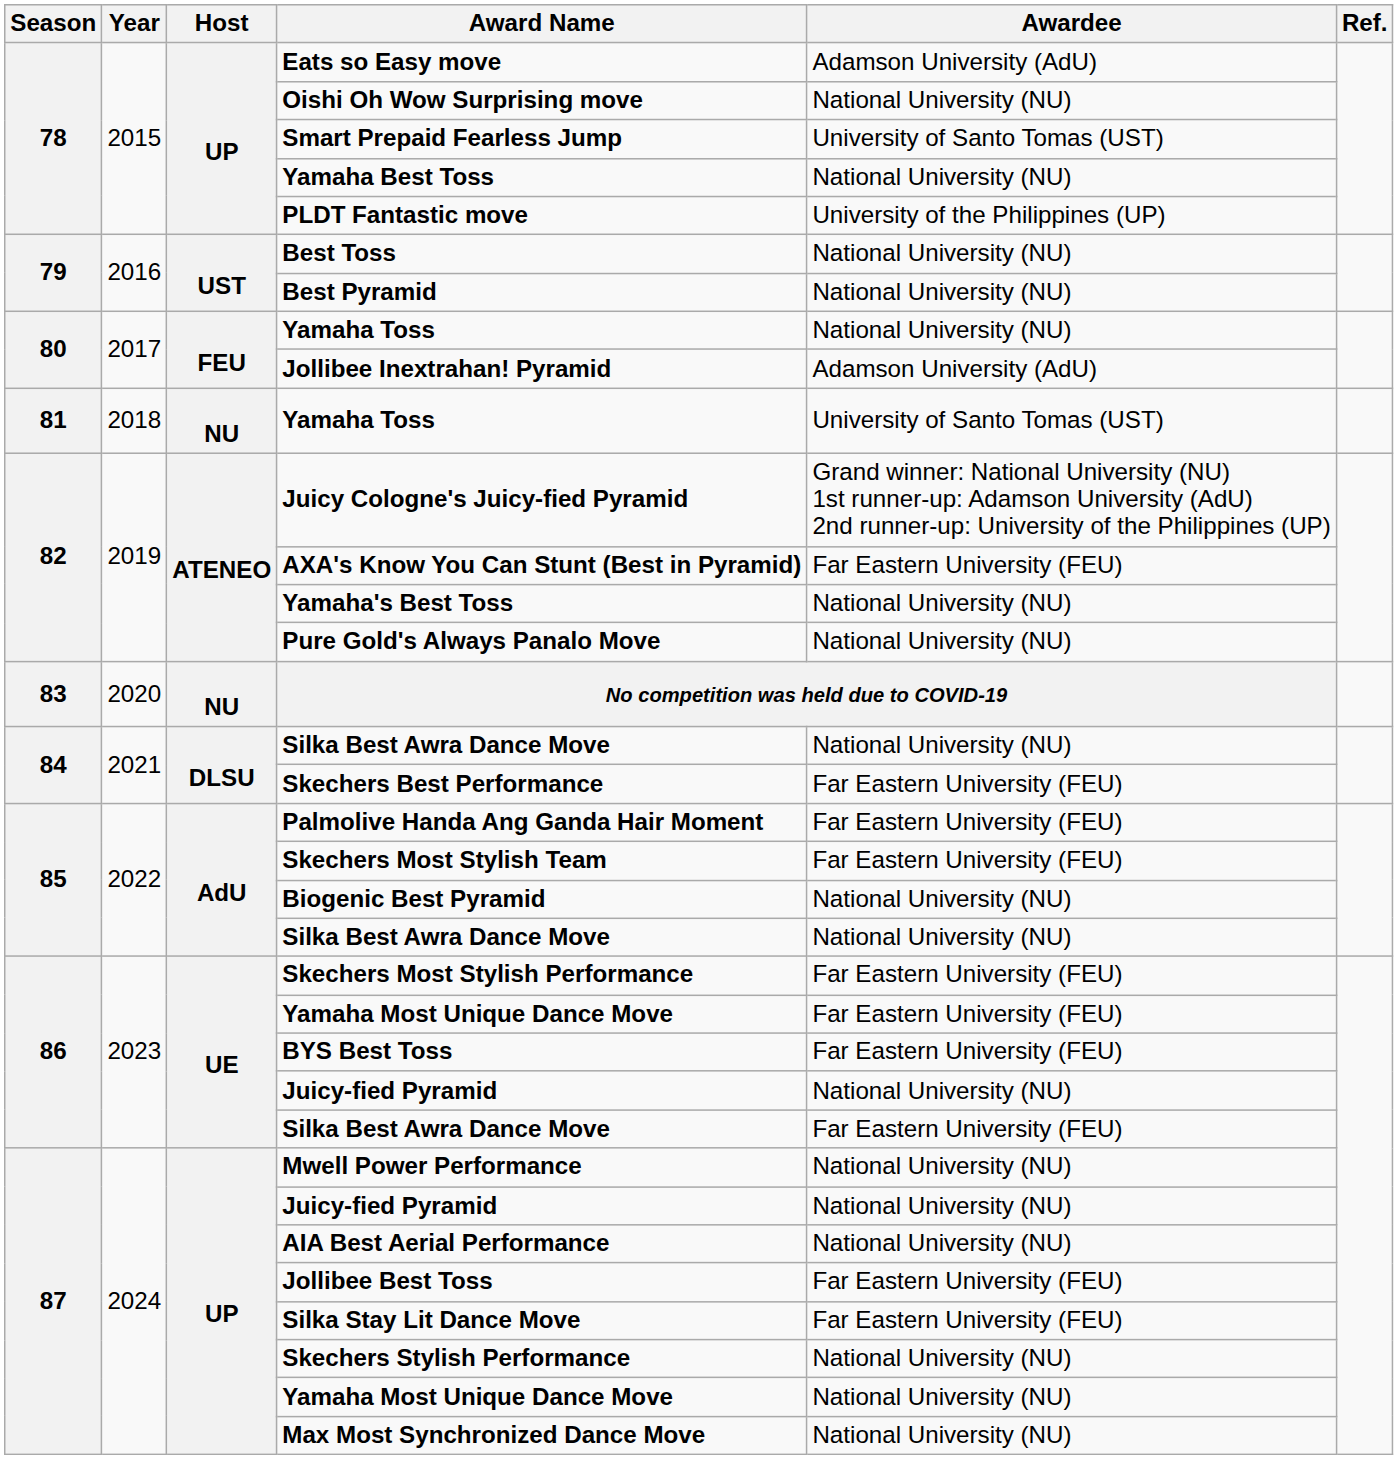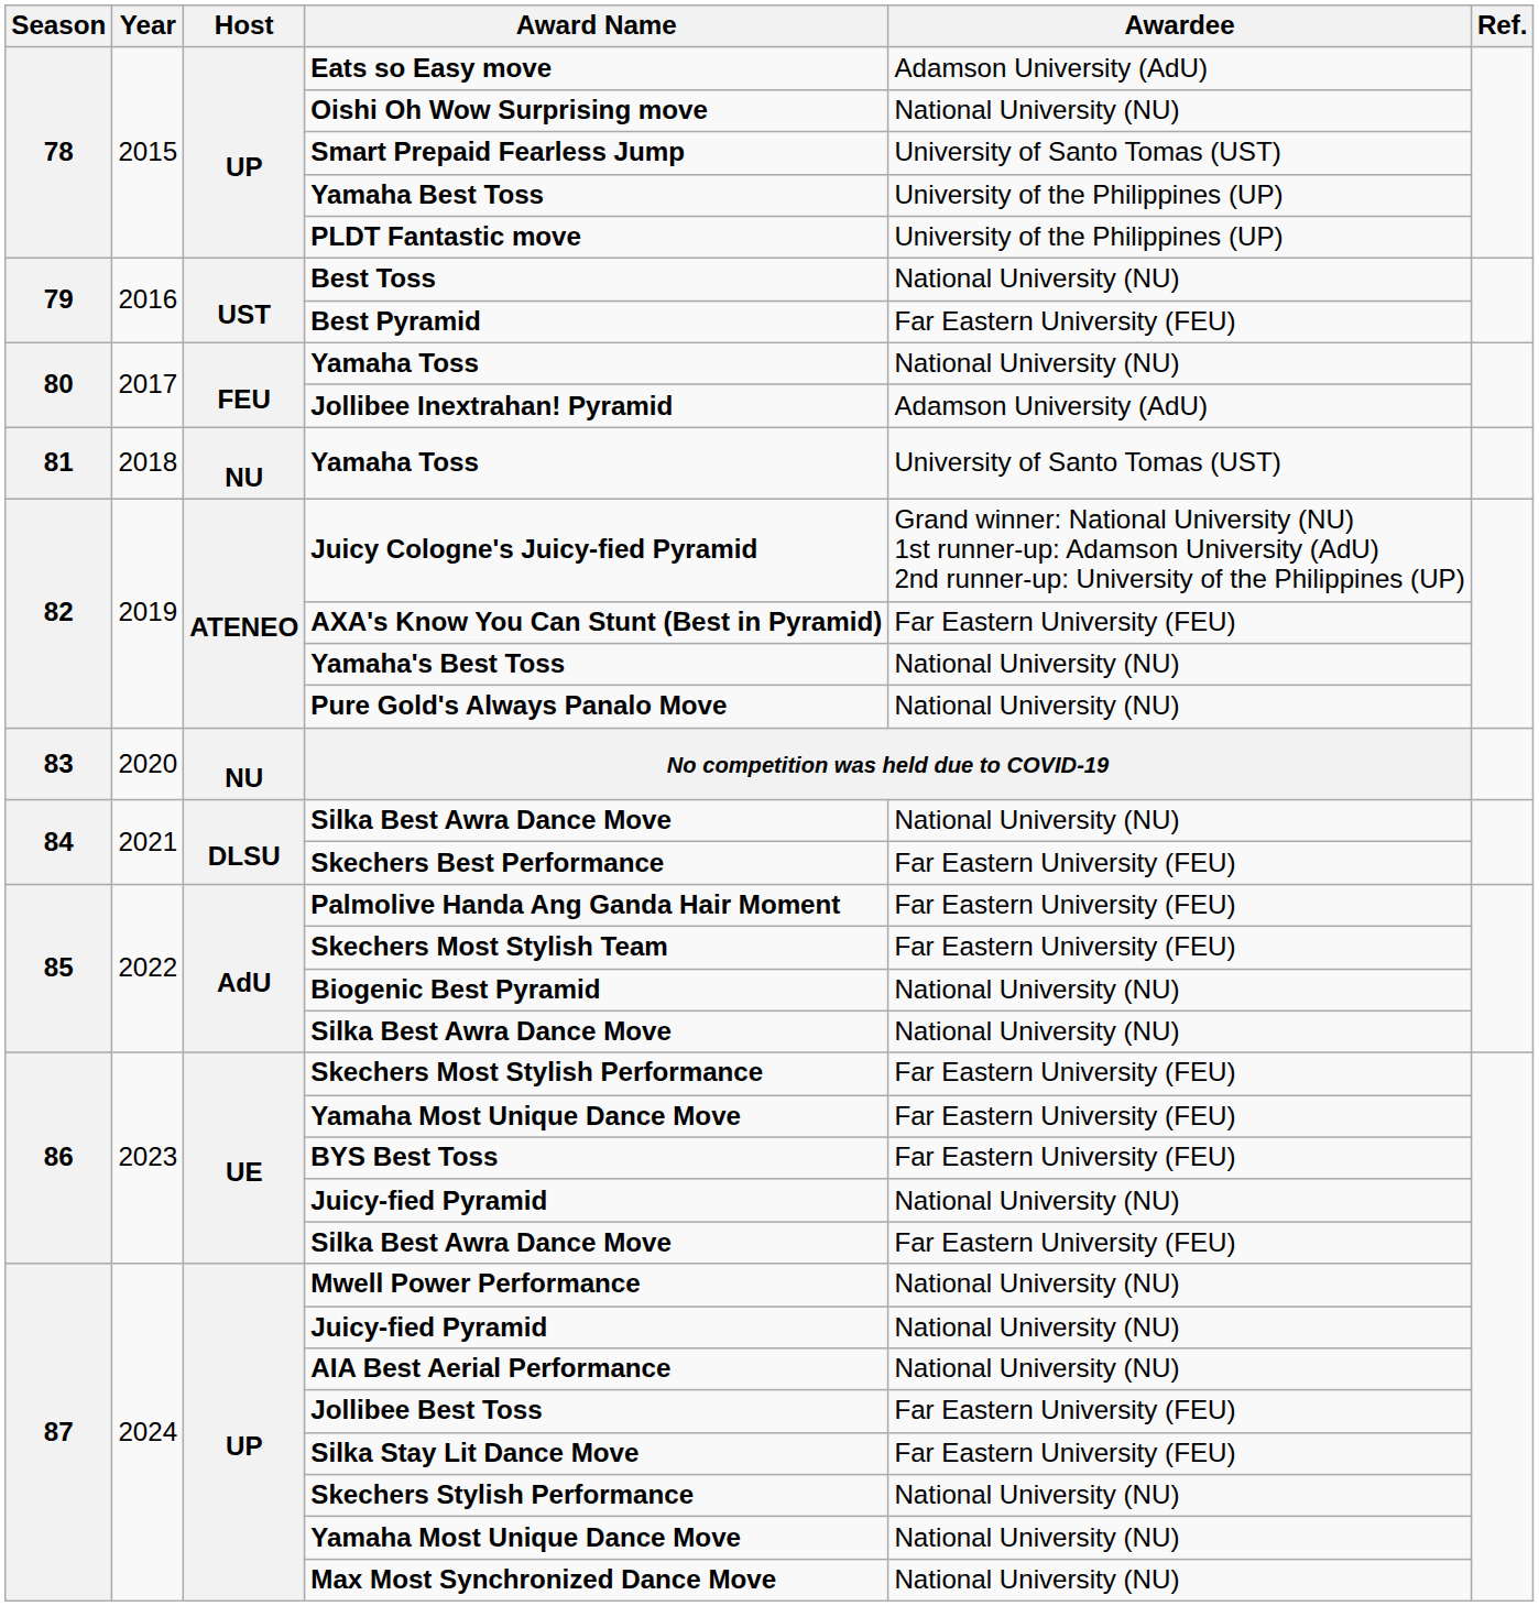Yamaha Best Toss | Awardee: National University (NU) -> University of the Philippines (UP)
Best Pyramid | Awardee: National University (NU) -> Far Eastern University (FEU)
